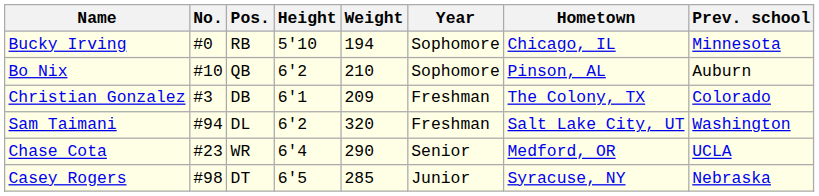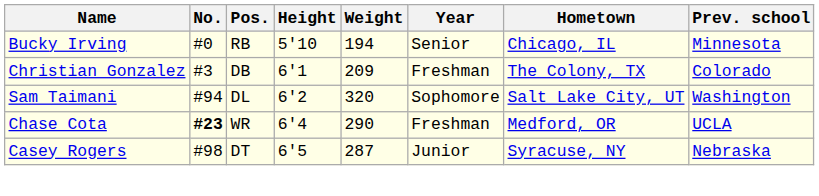Bucky Irving | Year: Sophomore -> Senior
- row: Bo Nix | #10 | QB | 6'2 | 210 | Sophomore | Pinson, AL | Auburn
Sam Taimani | Year: Freshman -> Sophomore
Chase Cota | No.: normal -> bold
Chase Cota | Year: Senior -> Freshman
Casey Rogers | Weight: 285 -> 287
